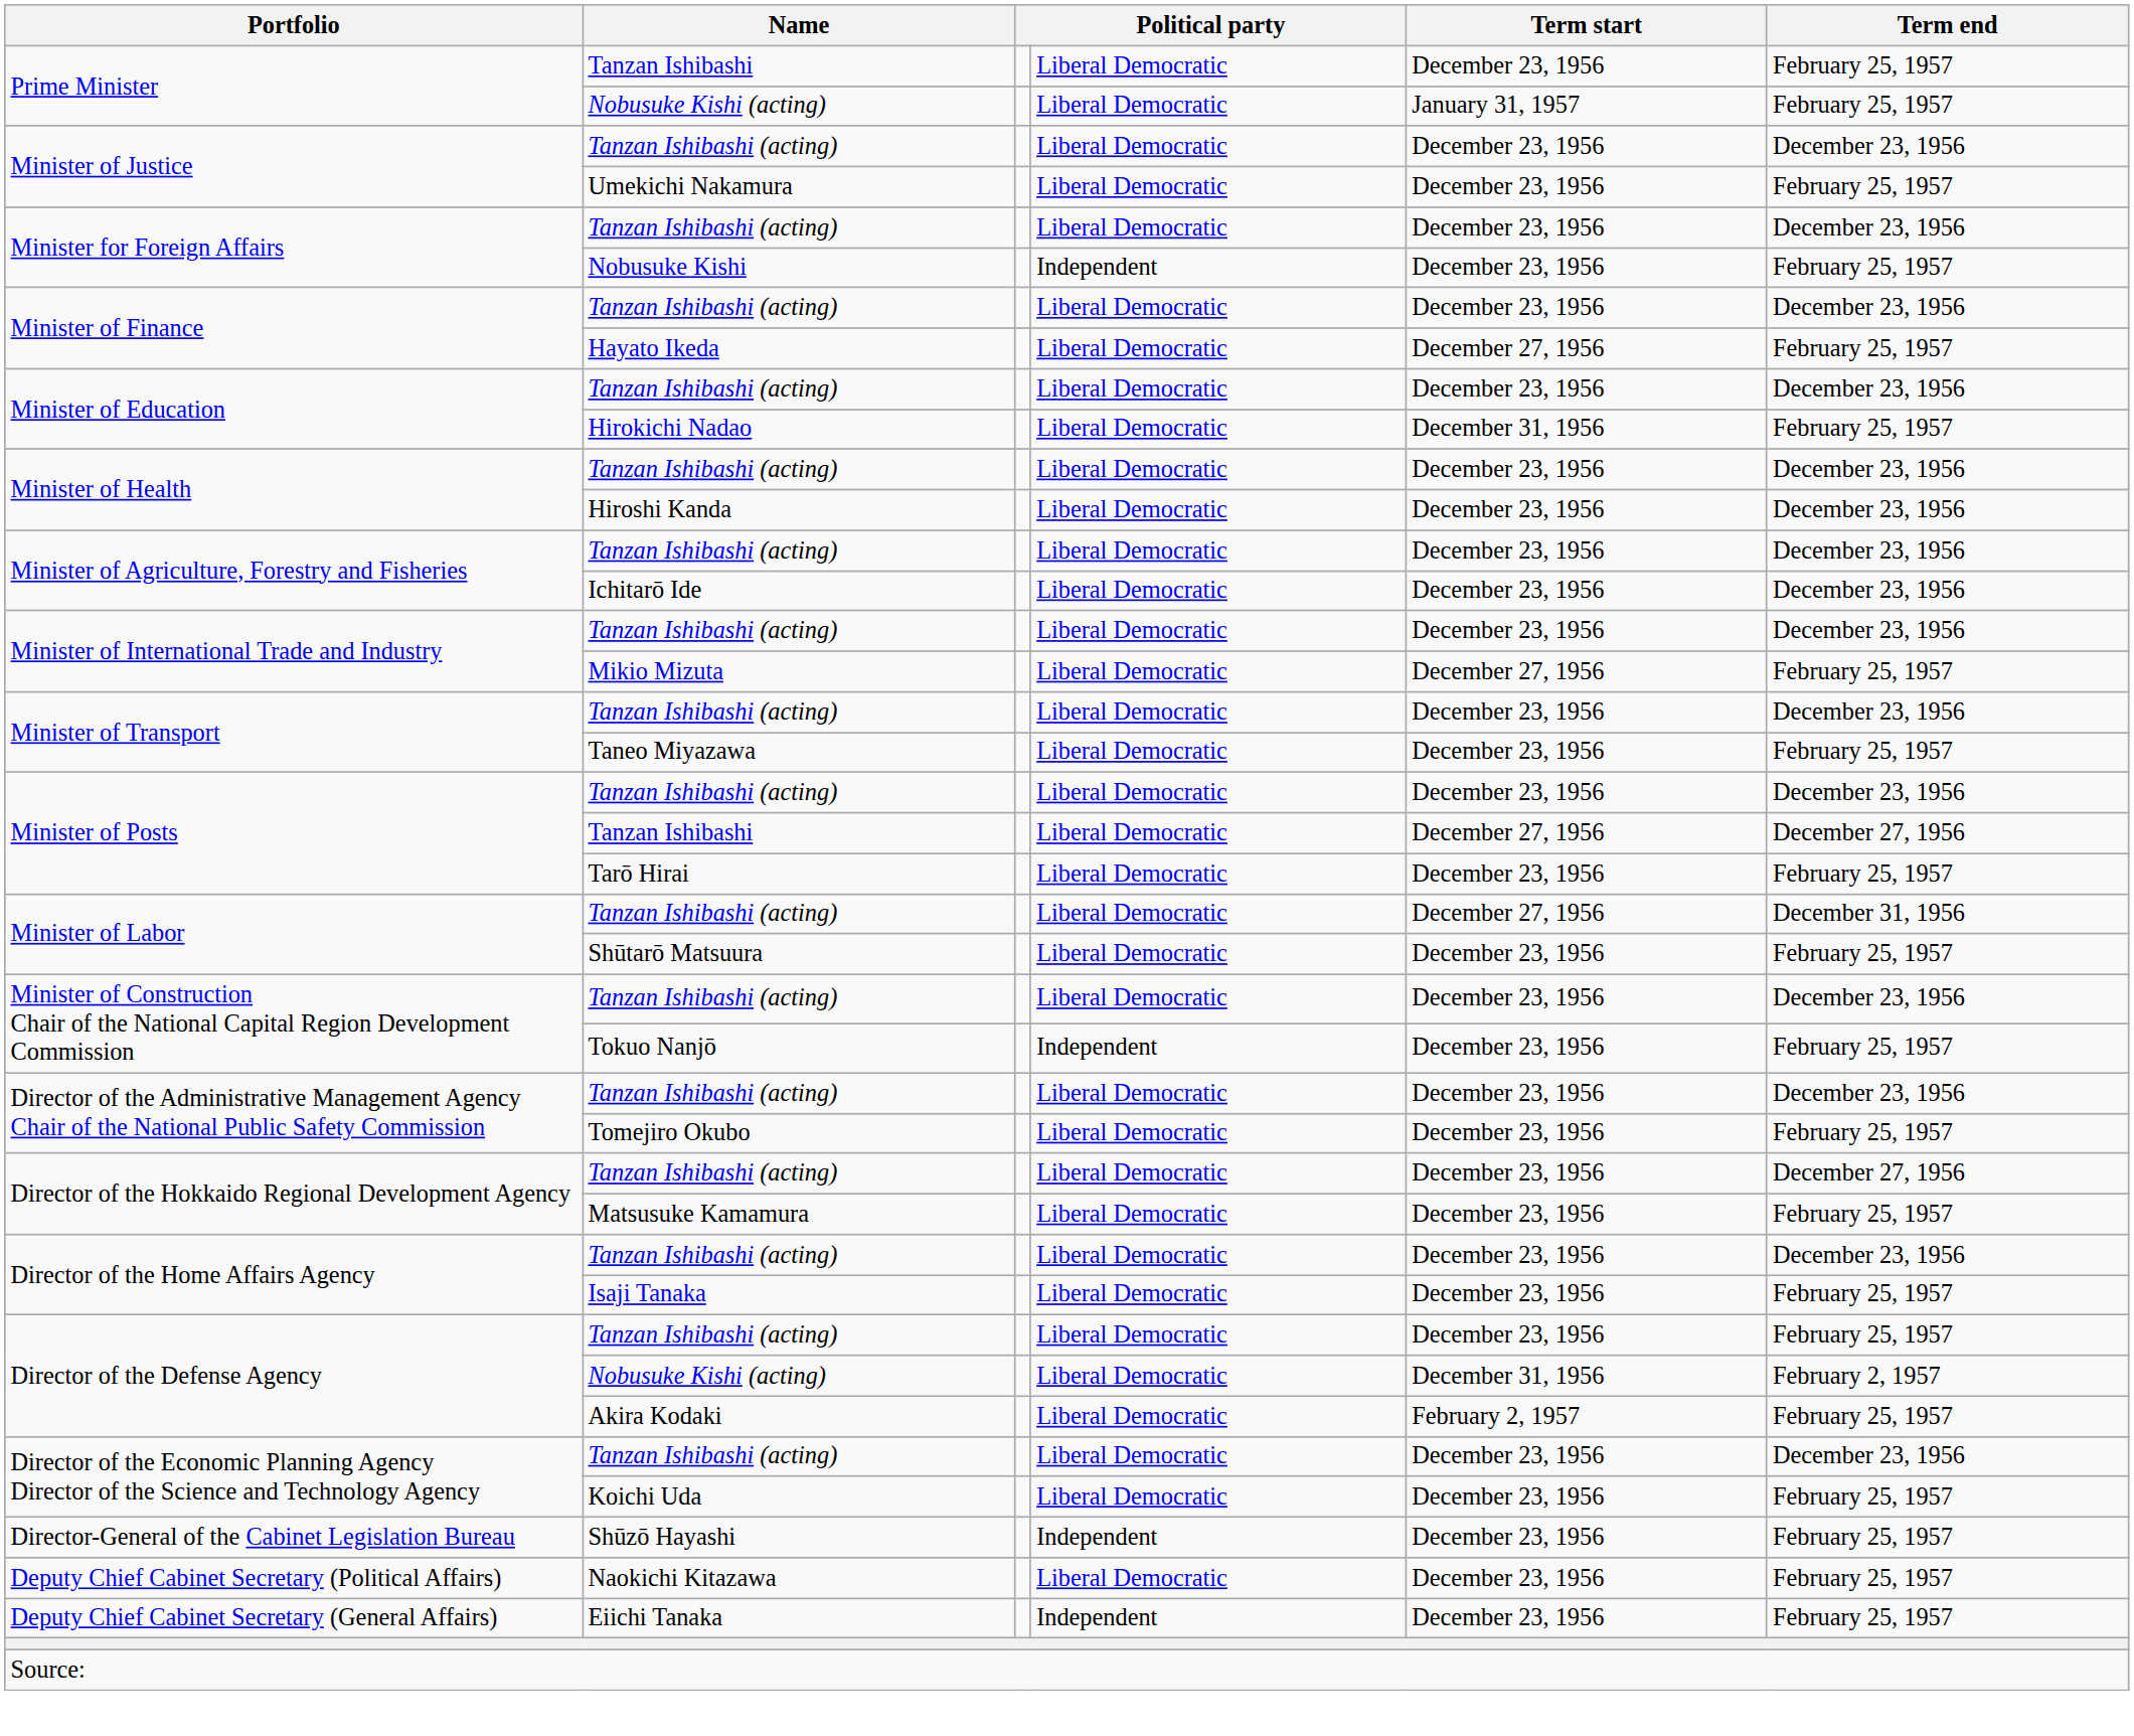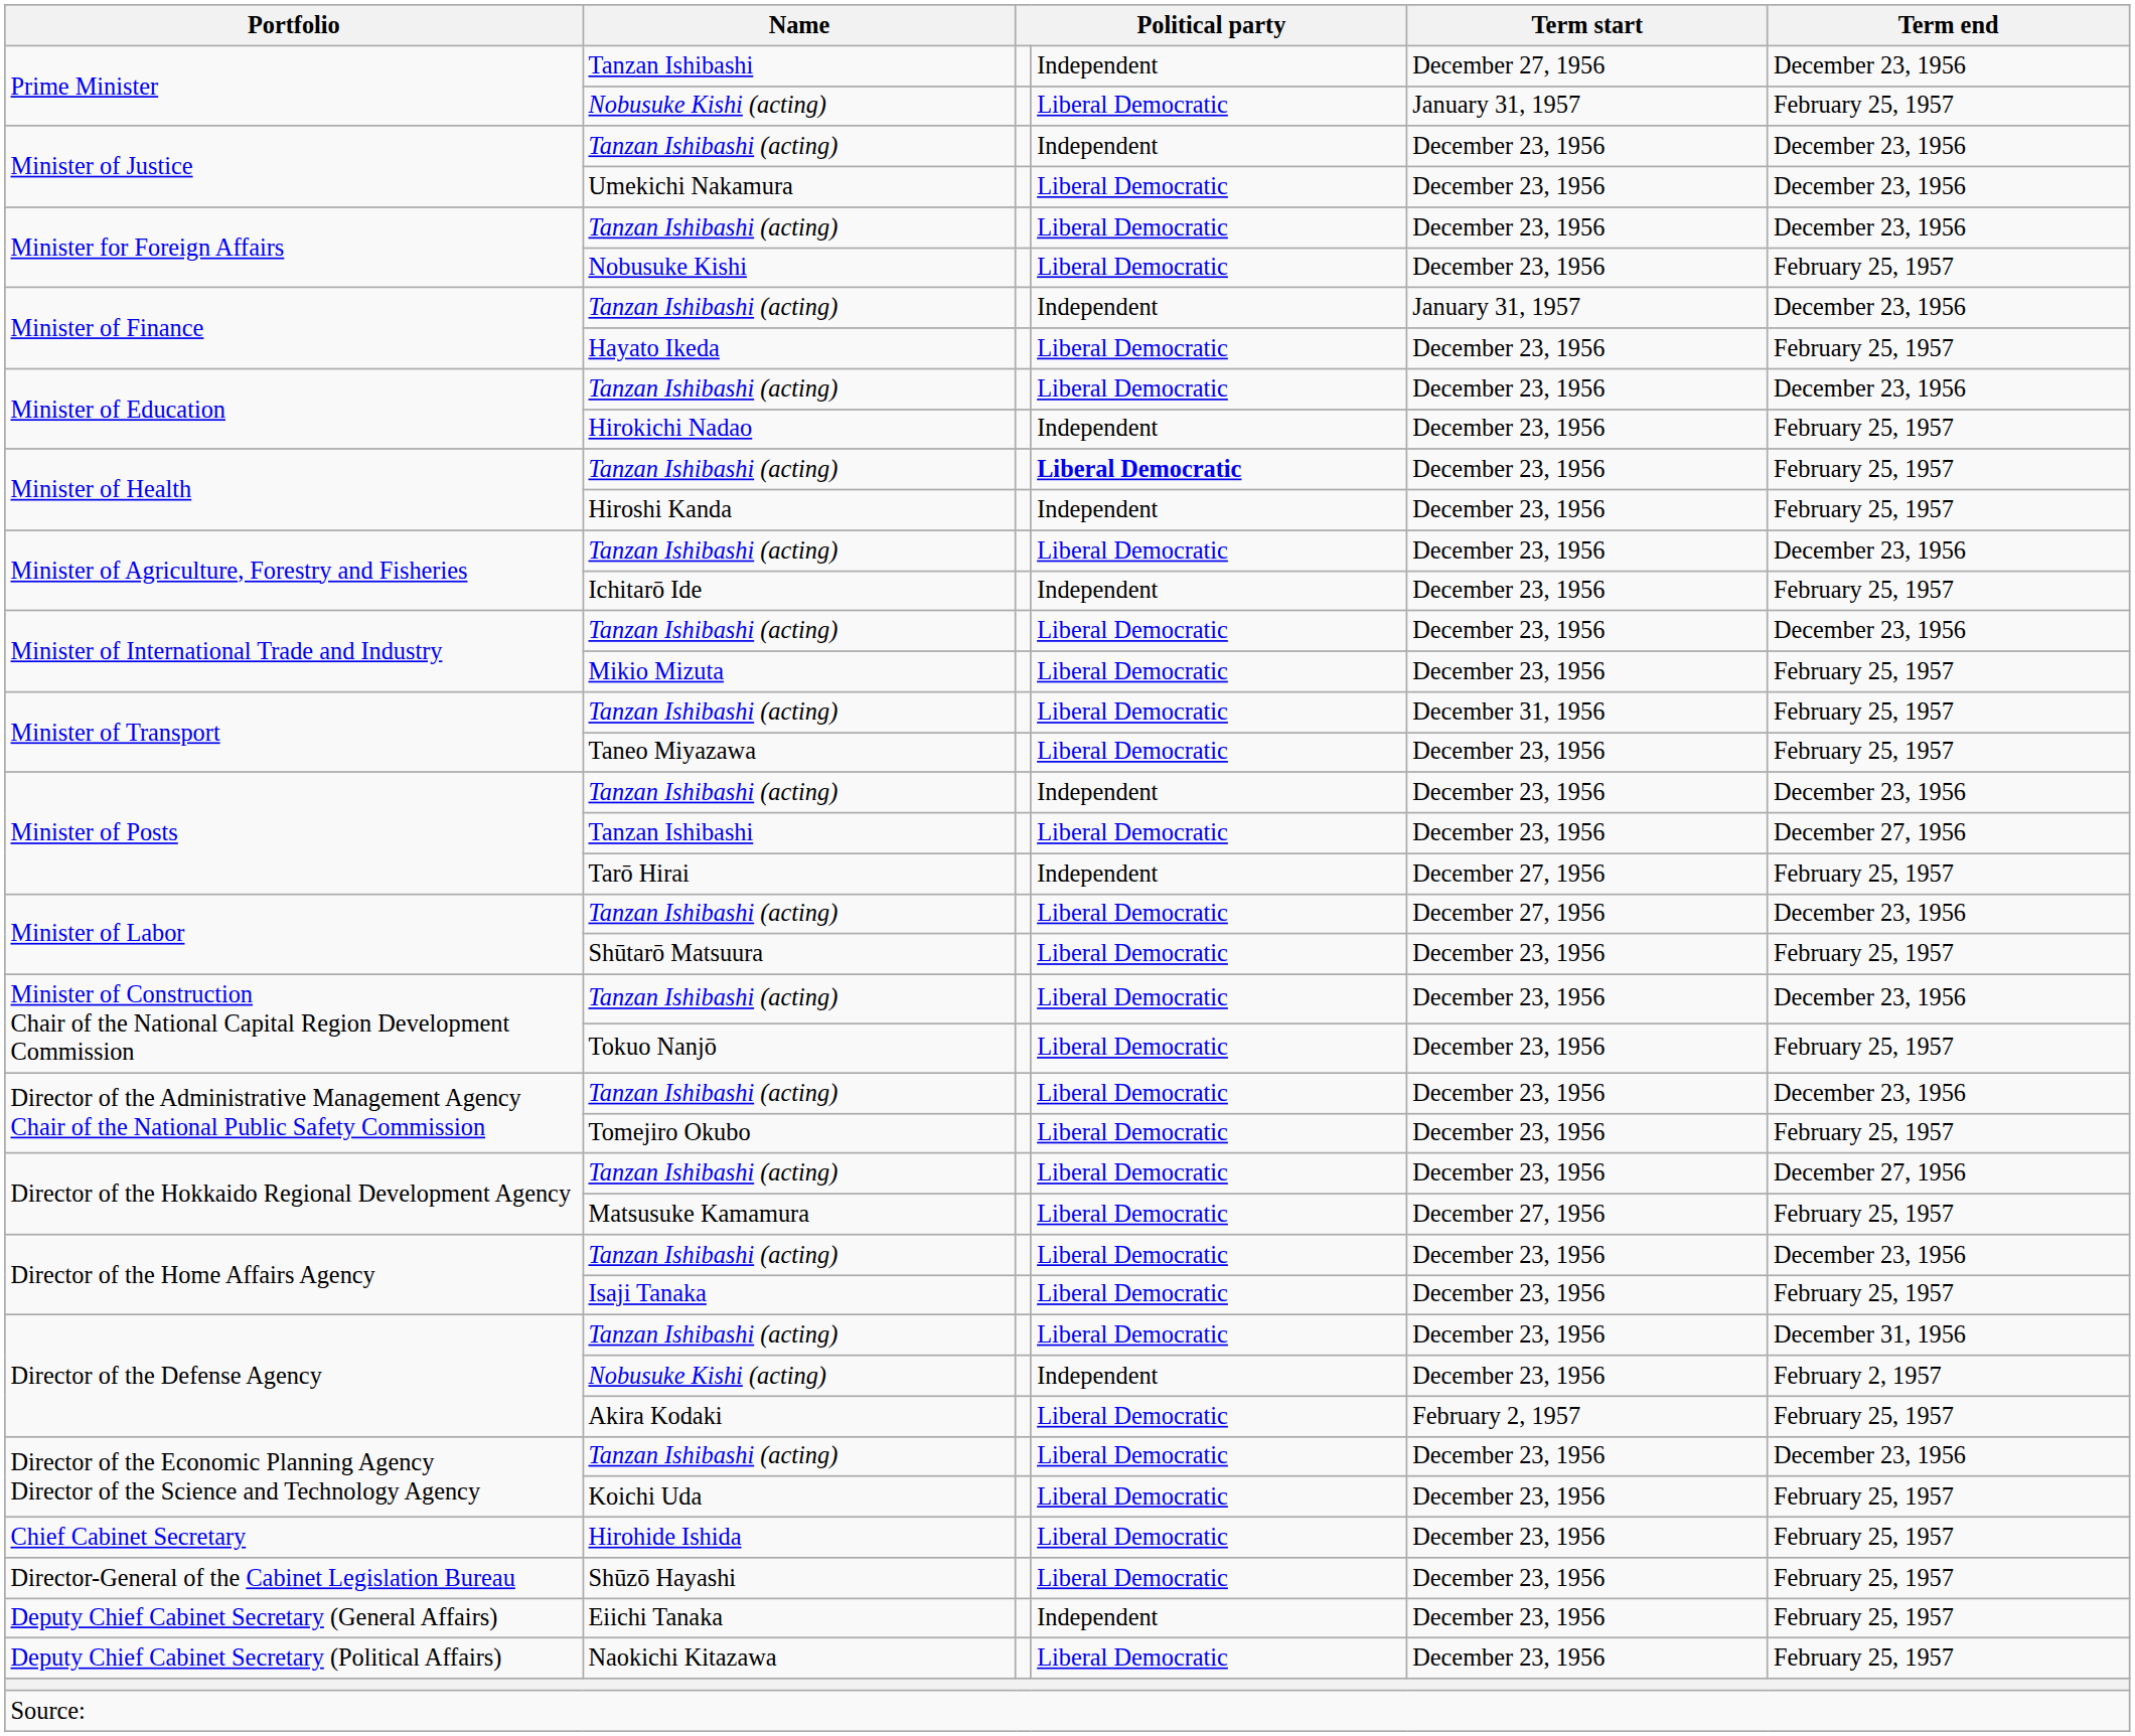Prime Minister / Tanzan Ishibashi | column 4: Liberal Democratic -> Independent
Prime Minister / Tanzan Ishibashi | Term start: December 23, 1956 -> December 27, 1956
Prime Minister / Tanzan Ishibashi | Term end: February 25, 1957 -> December 23, 1956
Minister of Justice / Tanzan Ishibashi (acting) | column 4: Liberal Democratic -> Independent
Umekichi Nakamura | Term end: February 25, 1957 -> December 23, 1956
Nobusuke Kishi | column 4: Independent -> Liberal Democratic
Minister of Finance / Tanzan Ishibashi (acting) | column 4: Liberal Democratic -> Independent
Minister of Finance / Tanzan Ishibashi (acting) | Term start: December 23, 1956 -> January 31, 1957
Hayato Ikeda | Term start: December 27, 1956 -> December 23, 1956
Hirokichi Nadao | column 4: Liberal Democratic -> Independent
Hirokichi Nadao | Term start: December 31, 1956 -> December 23, 1956
Minister of Health / Tanzan Ishibashi (acting) | column 4: normal -> bold
Minister of Health / Tanzan Ishibashi (acting) | Term end: December 23, 1956 -> February 25, 1957
Hiroshi Kanda | column 4: Liberal Democratic -> Independent
Hiroshi Kanda | Term end: December 23, 1956 -> February 25, 1957
Ichitarō Ide | column 4: Liberal Democratic -> Independent
Ichitarō Ide | Term end: December 23, 1956 -> February 25, 1957
Mikio Mizuta | Term start: December 27, 1956 -> December 23, 1956
Minister of Transport / Tanzan Ishibashi (acting) | Term start: December 23, 1956 -> December 31, 1956
Minister of Transport / Tanzan Ishibashi (acting) | Term end: December 23, 1956 -> February 25, 1957
Minister of Posts / Tanzan Ishibashi (acting) | column 4: Liberal Democratic -> Independent
Minister of Posts / Tanzan Ishibashi | Term start: December 27, 1956 -> December 23, 1956
Tarō Hirai | column 4: Liberal Democratic -> Independent
Tarō Hirai | Term start: December 23, 1956 -> December 27, 1956
Minister of Labor / Tanzan Ishibashi (acting) | Term end: December 31, 1956 -> December 23, 1956
Tokuo Nanjō | column 4: Independent -> Liberal Democratic
Matsusuke Kamamura | Term start: December 23, 1956 -> December 27, 1956
Director of the Defense Agency / Tanzan Ishibashi (acting) | Term end: February 25, 1957 -> December 31, 1956
Director of the Defense Agency / Nobusuke Kishi (acting) | column 4: Liberal Democratic -> Independent
Director of the Defense Agency / Nobusuke Kishi (acting) | Term start: December 31, 1956 -> December 23, 1956
+ row: Chief Cabinet Secretary | Hirohide Ishida | Liberal Democratic | December 23, 1956 | February 25, 1957
Shūzō Hayashi | column 4: Independent -> Liberal Democratic
rows swapped: Naokichi Kitazawa <-> Eiichi Tanaka
